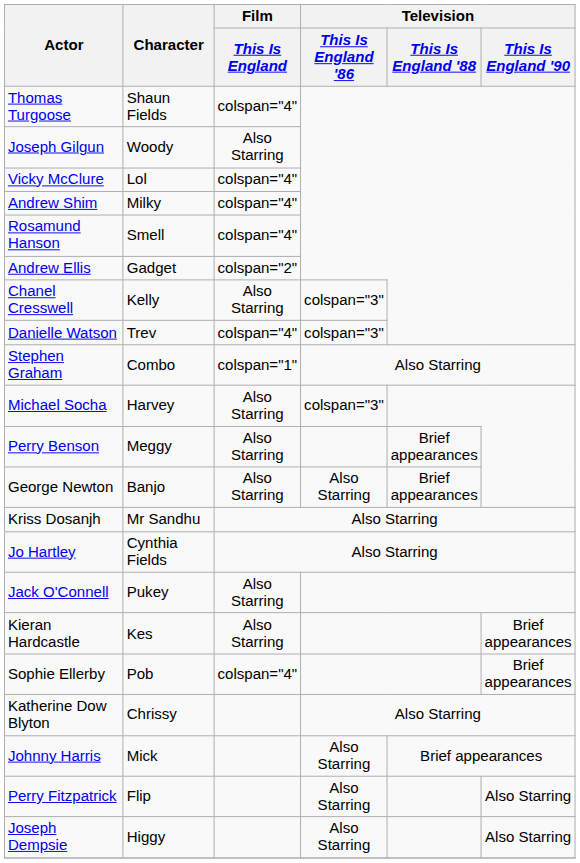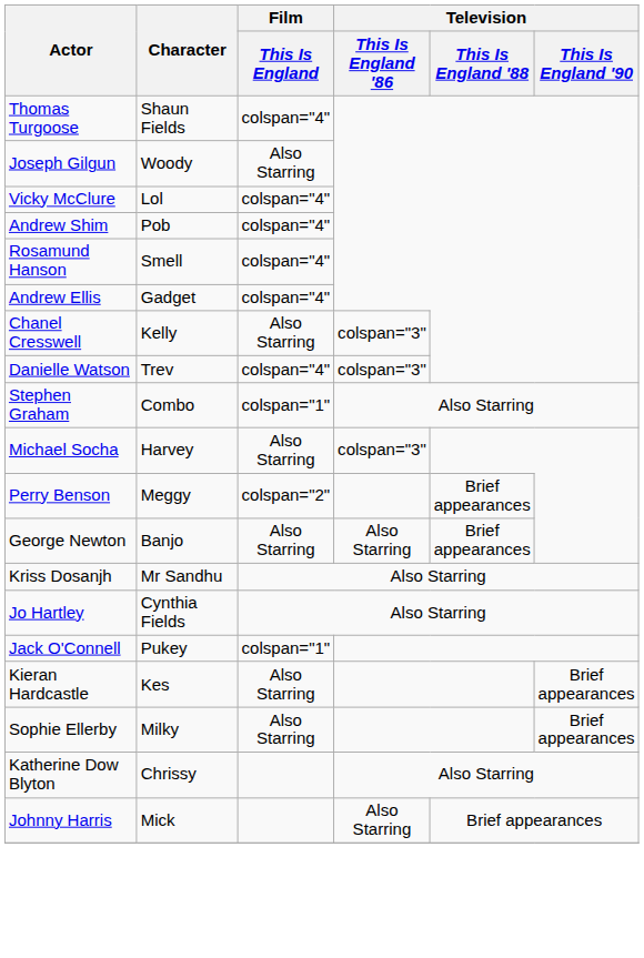Andrew Shim | Character: Milky -> Pob
Andrew Ellis | Film / This Is England: colspan="2" -> colspan="4"
Perry Benson | Film / This Is England: Also Starring -> colspan="2"
Jack O'Connell | Film / This Is England: Also Starring -> colspan="1"
Sophie Ellerby | Character: Pob -> Milky
Sophie Ellerby | Film / This Is England: colspan="4" -> Also Starring
- row: Perry Fitzpatrick | Flip | Also Starring | Also Starring
- row: Joseph Dempsie | Higgy | Also Starring | Also Starring
